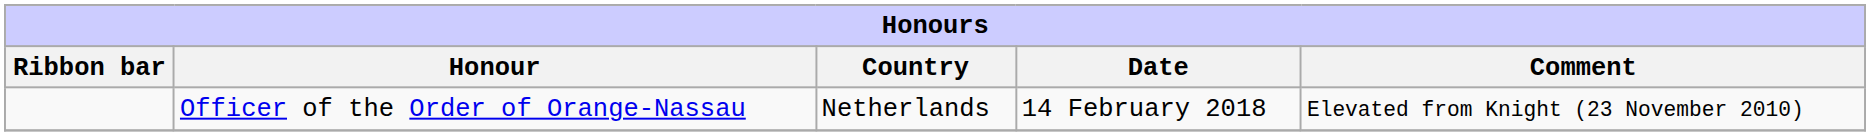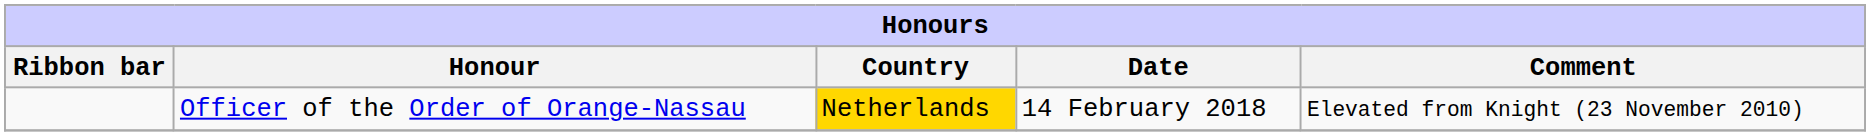Officer of the Order of Orange-Nassau | Country: no background -> gold background
